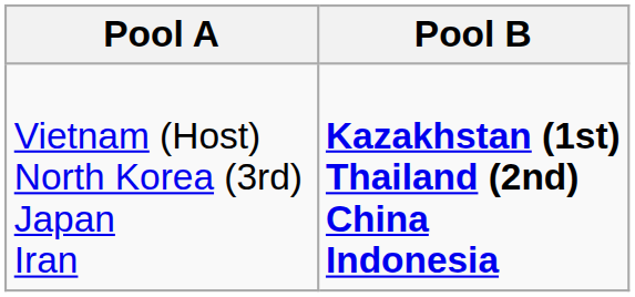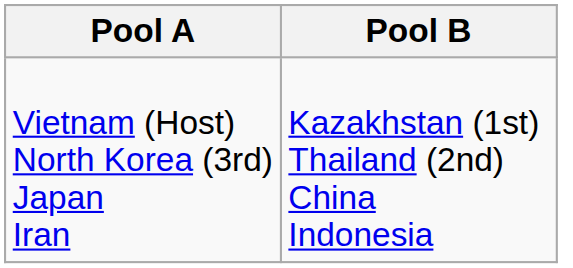Vietnam (Host) North Korea (3rd) Japan Iran | Pool B: bold -> normal
